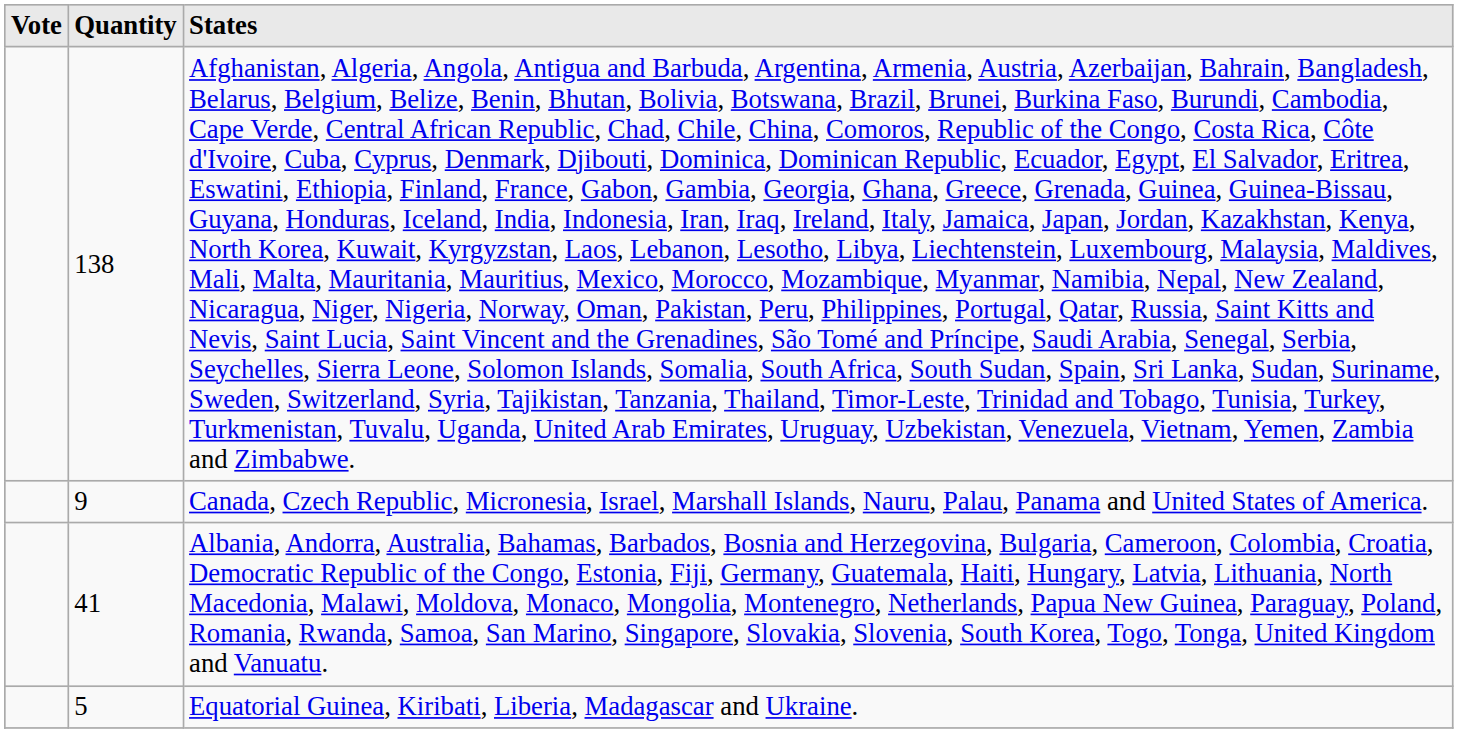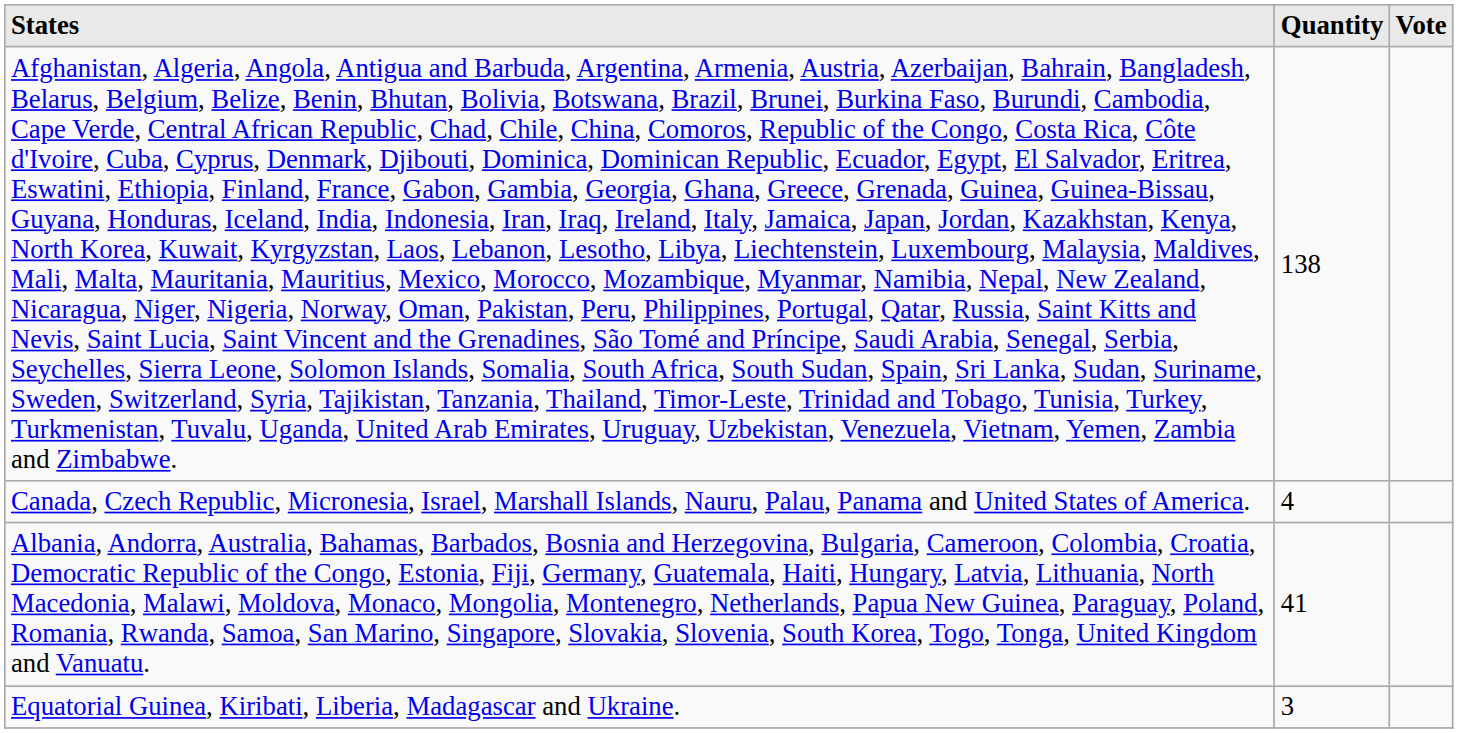columns swapped: Vote <-> States
row 3 | Quantity: 9 -> 4
row 5 | Quantity: 5 -> 3
